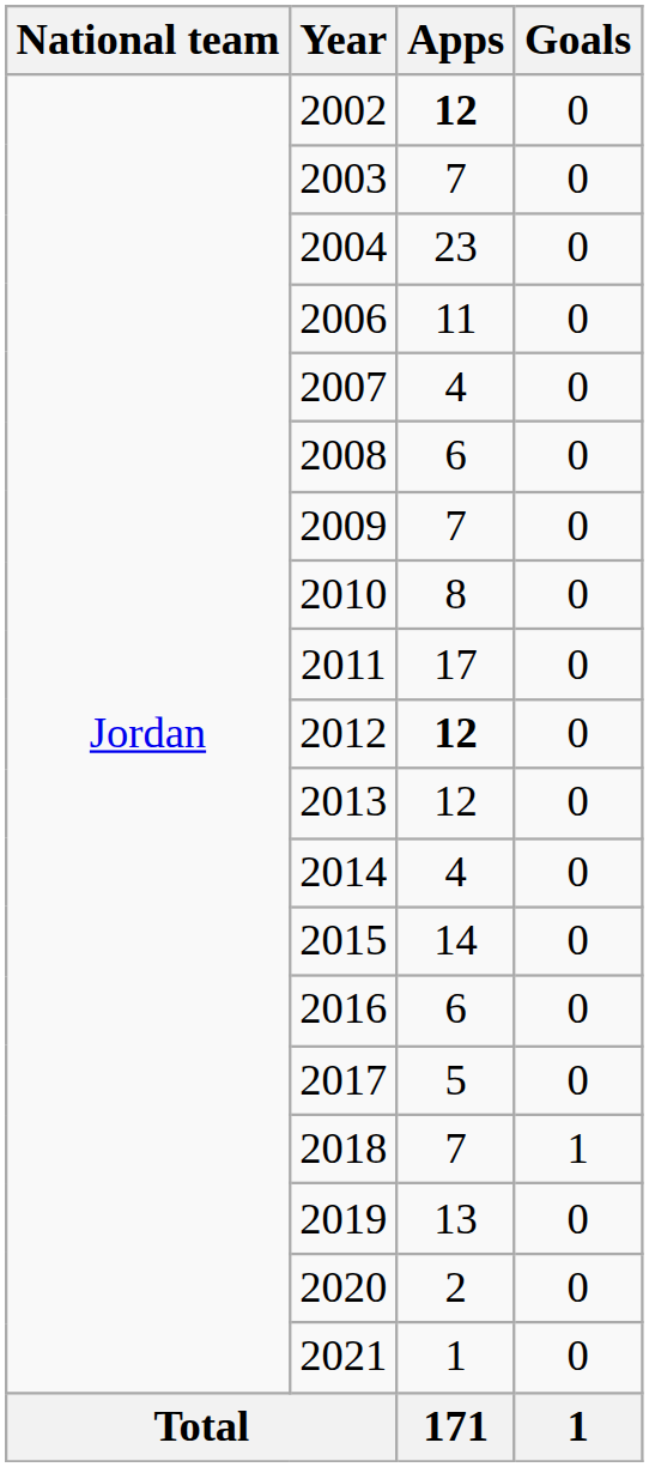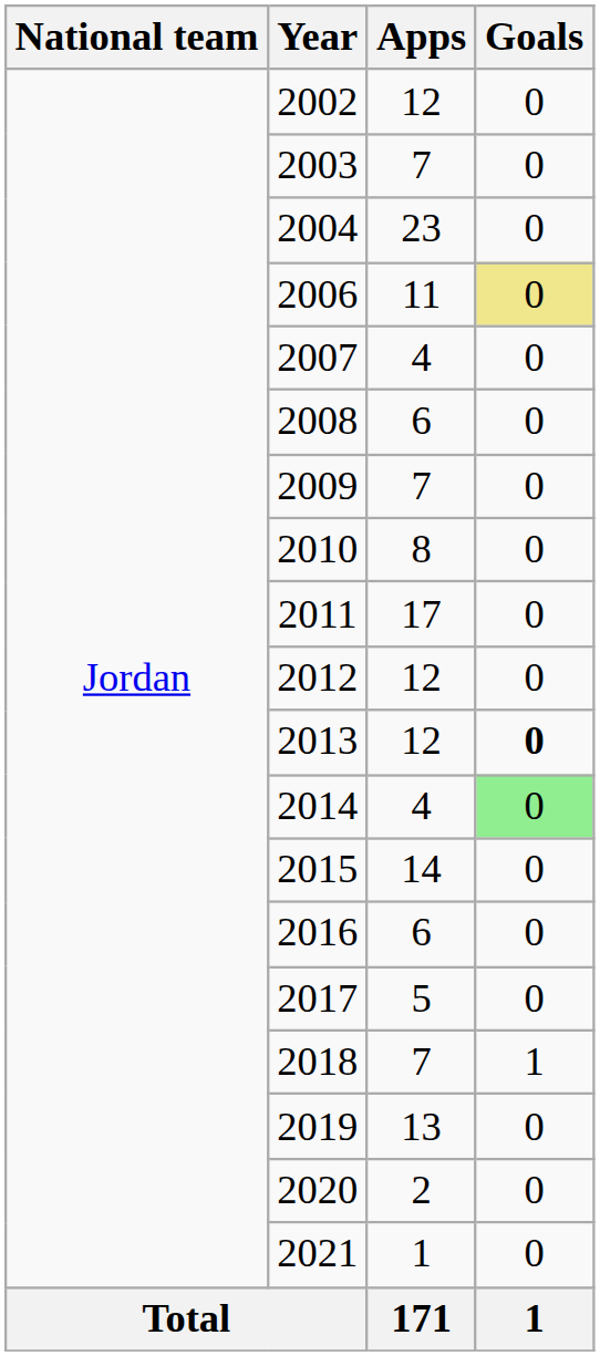2002 | Apps: bold -> normal
2006 | Goals: no background -> khaki background
2012 | Apps: bold -> normal
2013 | Goals: normal -> bold
2014 | Goals: no background -> lightgreen background
